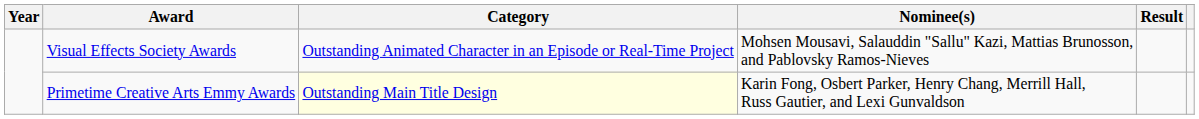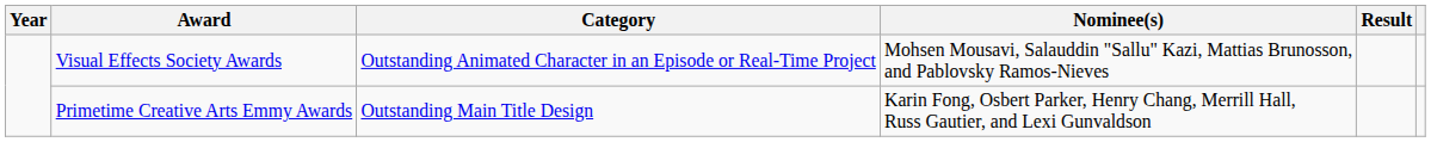Primetime Creative Arts Emmy Awards | Category: lightyellow background -> no background
